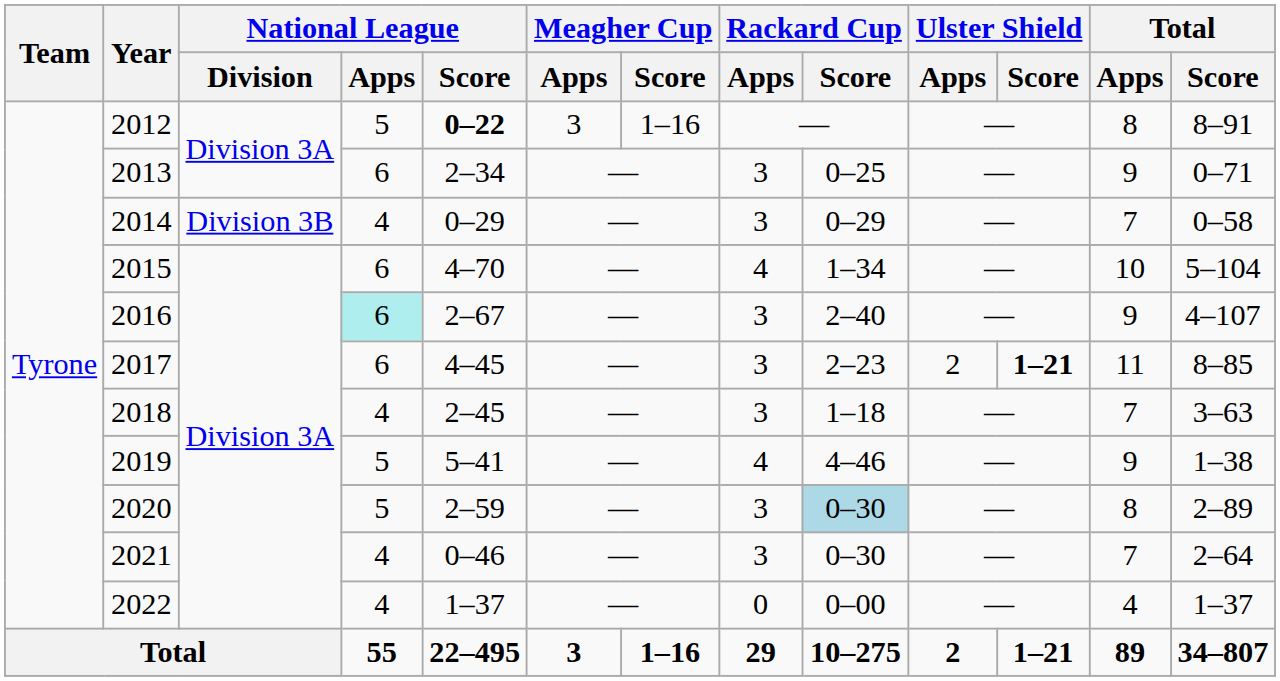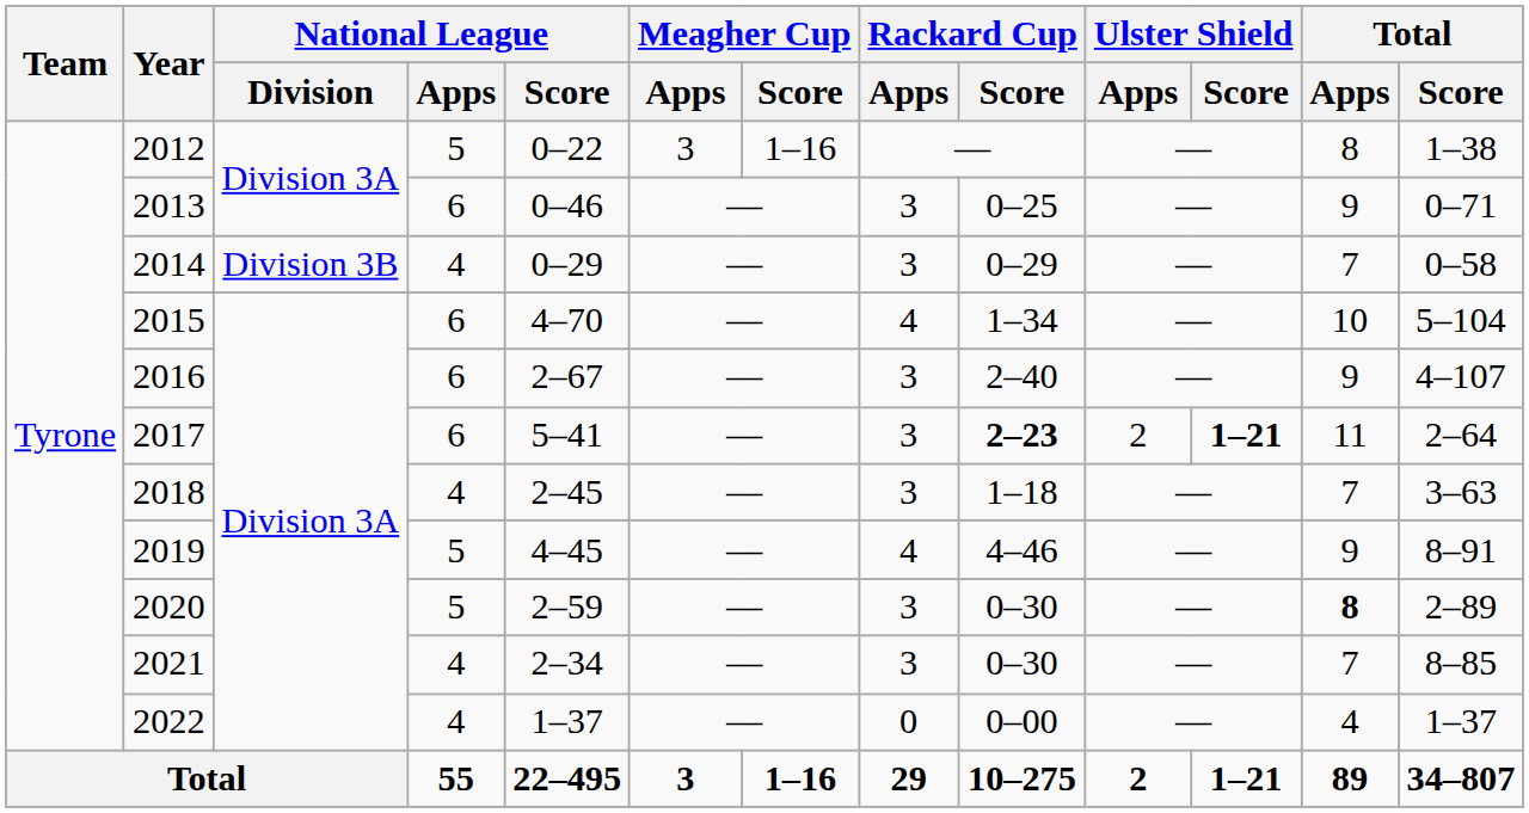2012 | National League / Score: bold -> normal
2012 | Total / Score: 8–91 -> 1–38
2013 | National League / Score: 2–34 -> 0–46
2016 | National League / Apps: paleturquoise background -> no background
2017 | National League / Score: 4–45 -> 5–41
2017 | Rackard Cup / Score: normal -> bold
2017 | Total / Score: 8–85 -> 2–64
2019 | National League / Score: 5–41 -> 4–45
2019 | Total / Score: 1–38 -> 8–91
2020 | Rackard Cup / Score: lightblue background -> no background
2020 | Total / Apps: normal -> bold
2021 | National League / Score: 0–46 -> 2–34
2021 | Total / Score: 2–64 -> 8–85
